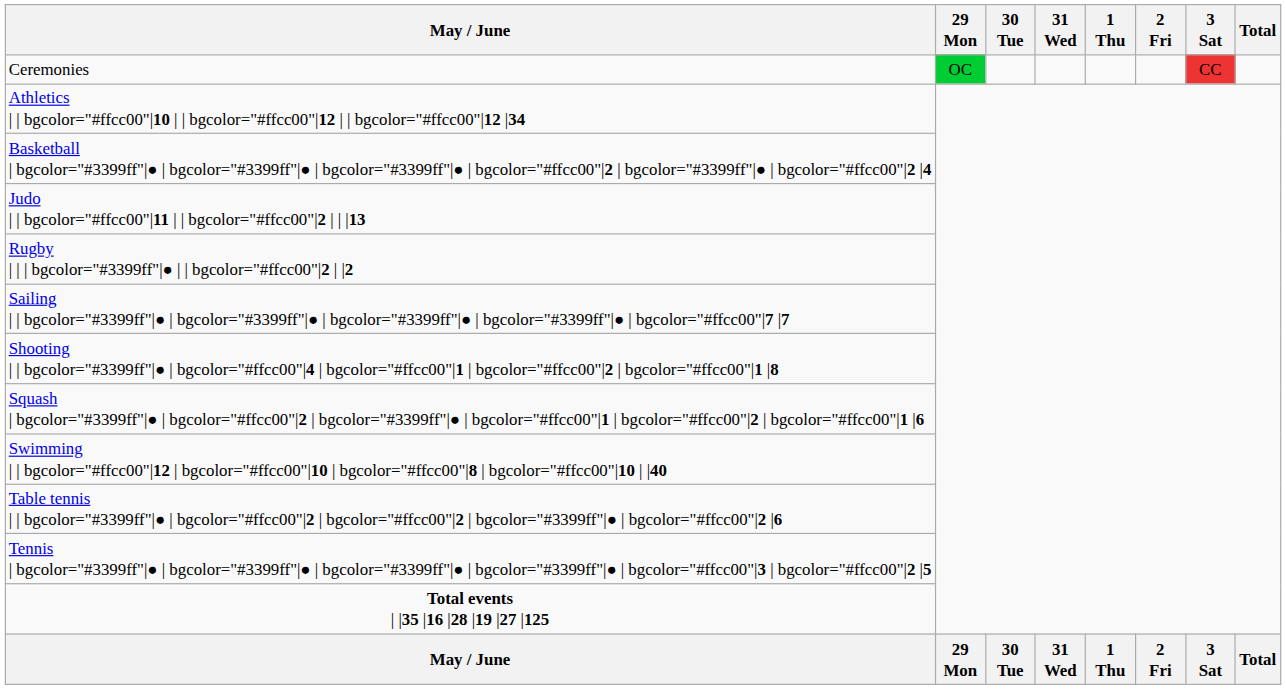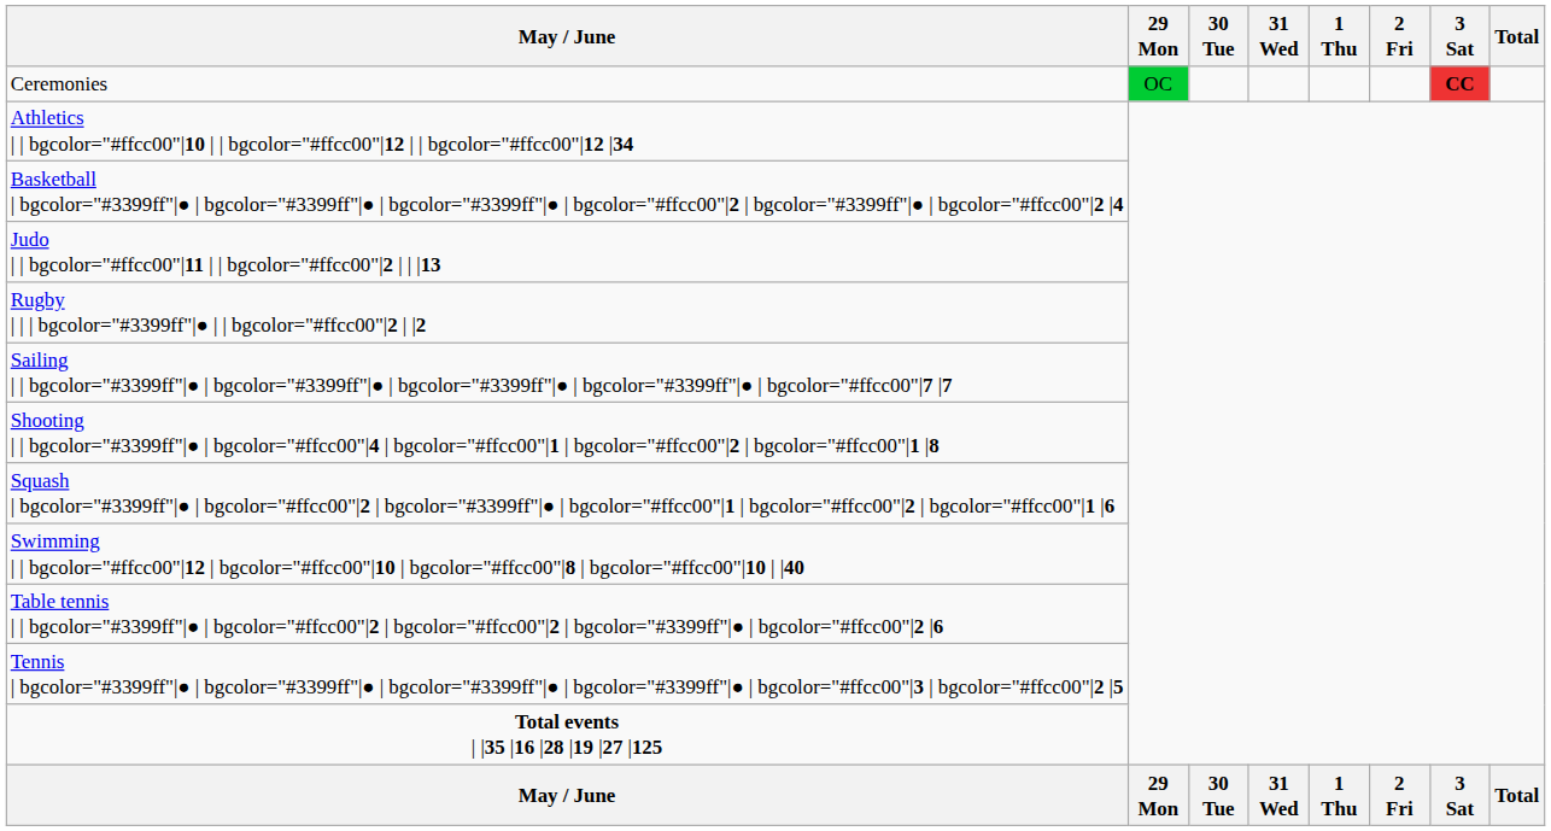Ceremonies | 3 Sat: normal -> bold
